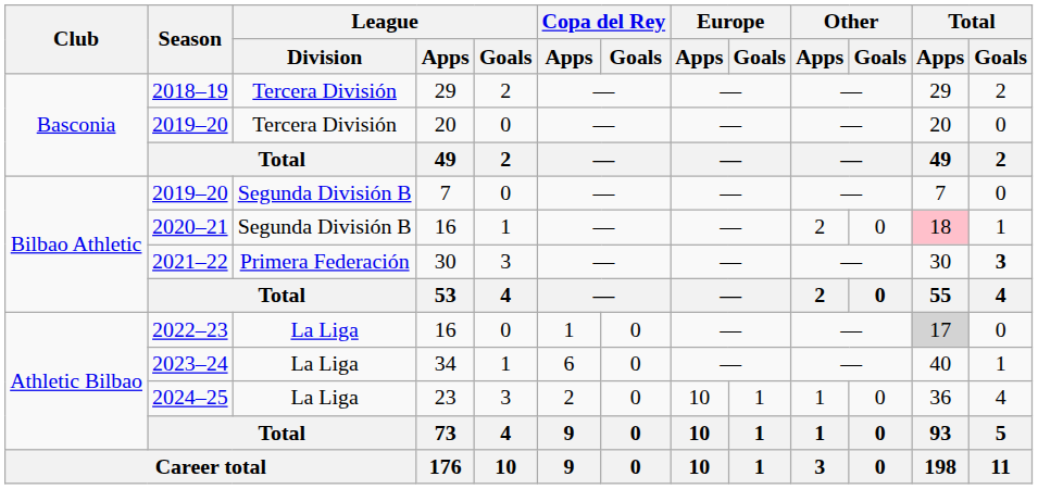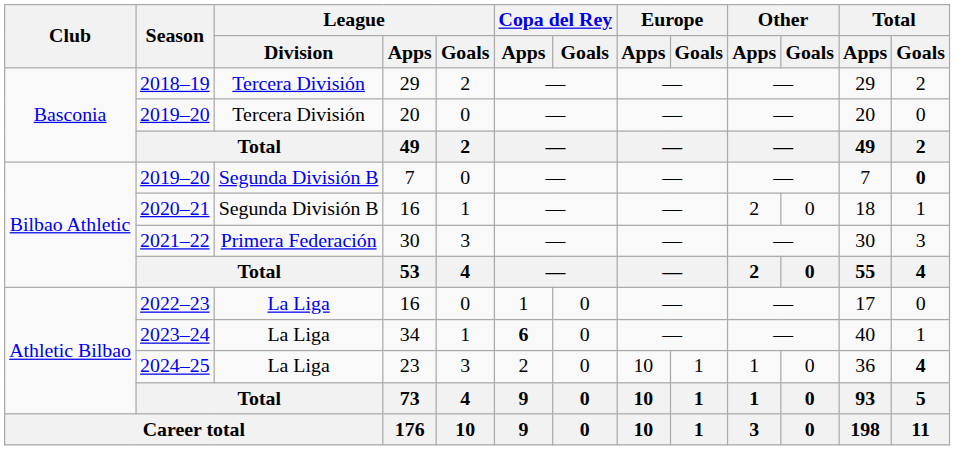2019–20 / 7 | Total / Goals: normal -> bold
2020–21 | Total / Apps: pink background -> no background
2021–22 | Total / Goals: bold -> normal
2022–23 | Total / Apps: lightgrey background -> no background
2023–24 | Copa del Rey / Apps: normal -> bold
2024–25 | Total / Goals: normal -> bold
